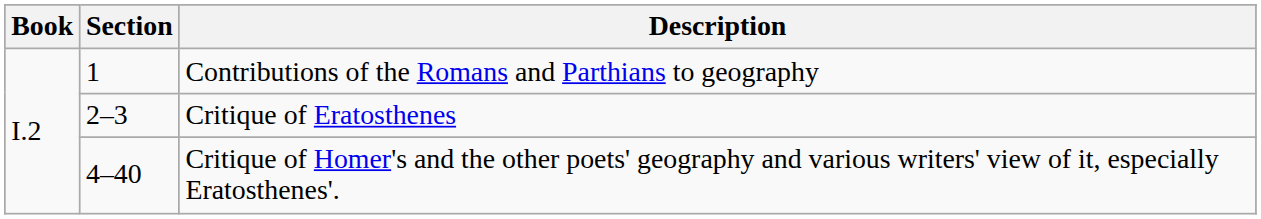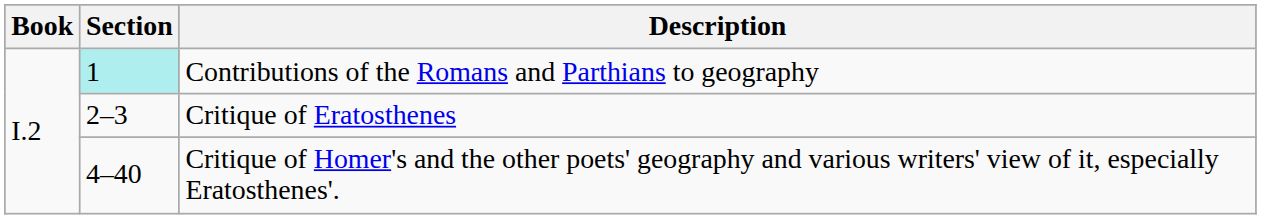Contributions of the Romans and Parthians to geography | Section: no background -> paleturquoise background
